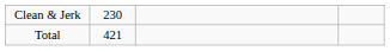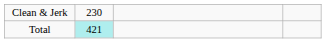row 2 | column 2: no background -> paleturquoise background
